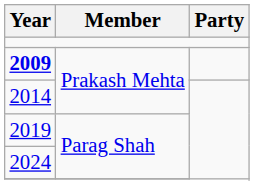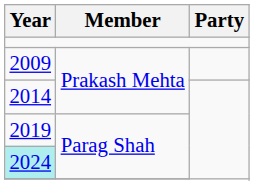2009 | Year: bold -> normal
2024 | Year: no background -> paleturquoise background
